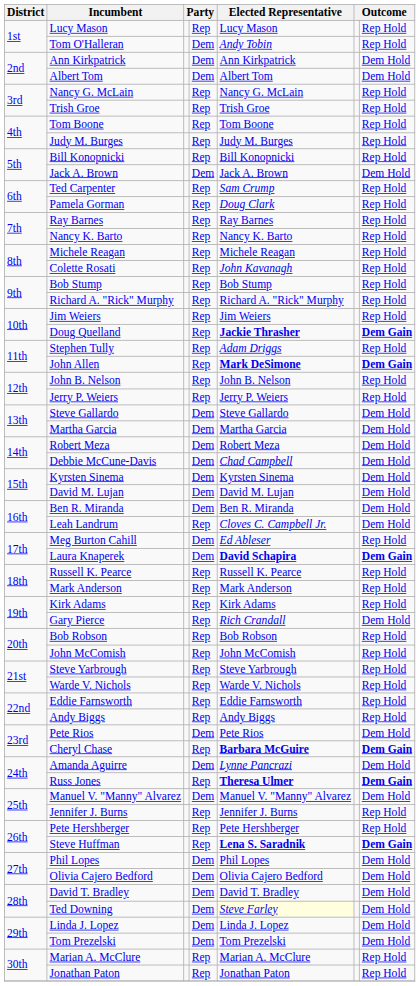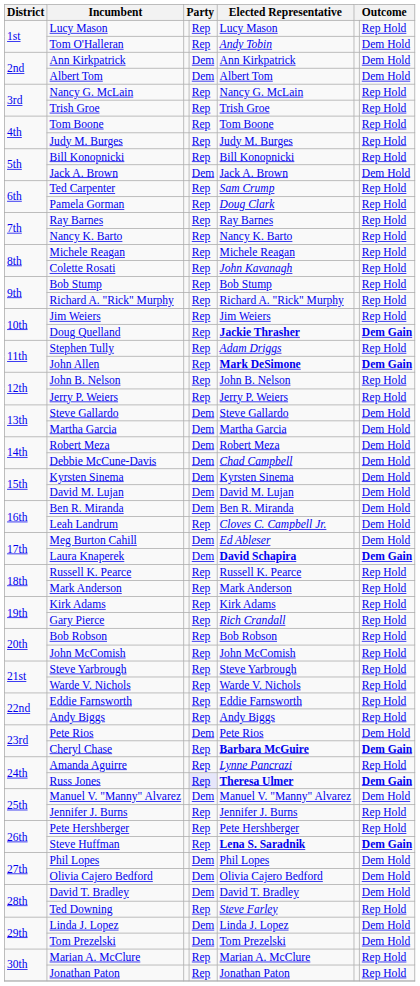Tom O'Halleran | column 4: Dem -> Rep
Tom O'Halleran | column 7: Rep Hold -> Dem Hold
Meg Burton Cahill | column 7: Rep Hold -> Dem Hold
Gary Pierce | column 7: Dem Hold -> Rep Hold
Amanda Aguirre | column 4: Dem -> Rep
Amanda Aguirre | column 7: Dem Hold -> Rep Hold
Russ Jones | column 4: no background -> lavender background
Ted Downing | column 4: Dem -> Rep
Ted Downing | Elected Representative: lightyellow background -> no background
Ted Downing | column 7: Dem Hold -> Rep Hold
